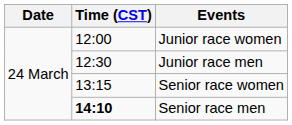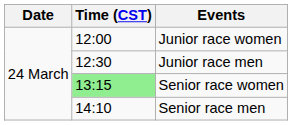Senior race women | Time (CST): no background -> lightgreen background
Senior race men | Time (CST): bold -> normal
